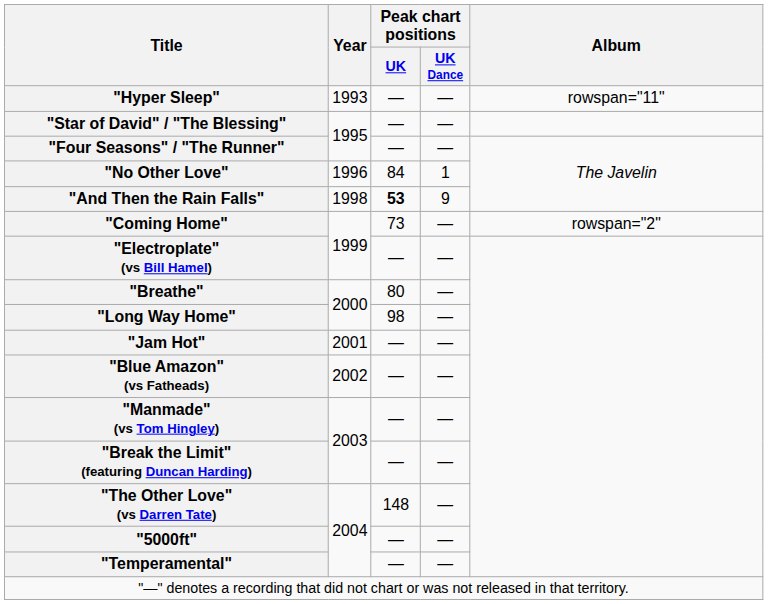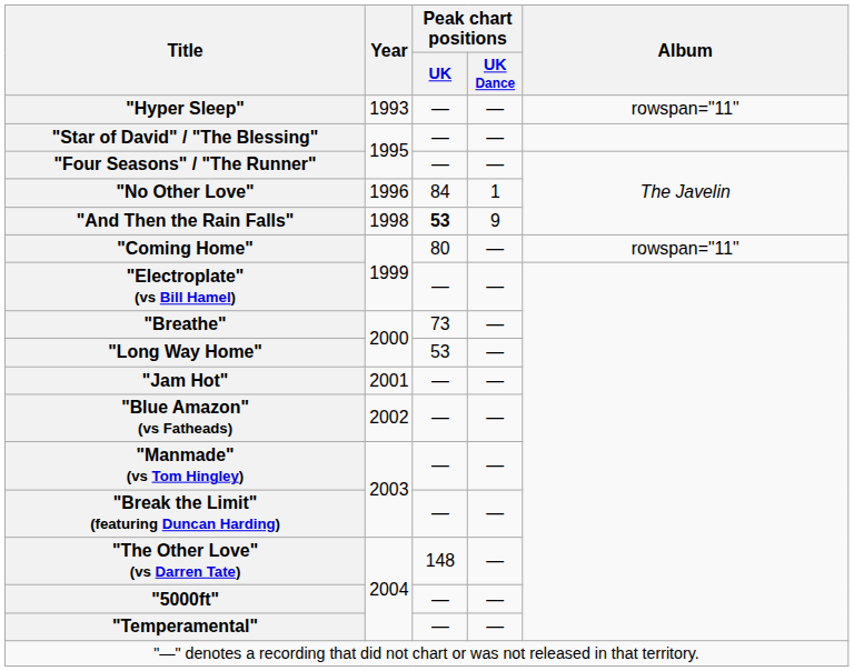"Coming Home" | Peak chart positions / UK: 73 -> 80
"Coming Home" | Album: rowspan="2" -> rowspan="11"
"Breathe" | Peak chart positions / UK: 80 -> 73
"Long Way Home" | Peak chart positions / UK: 98 -> 53
